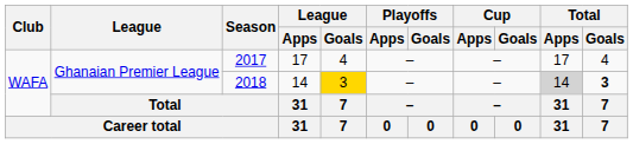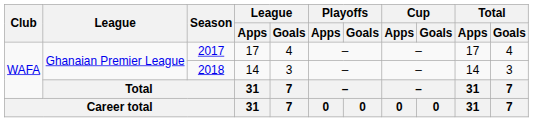2018 | League / Goals: gold background -> no background
2018 | Total / Apps: lightgrey background -> no background
2018 | Total / Goals: bold -> normal
